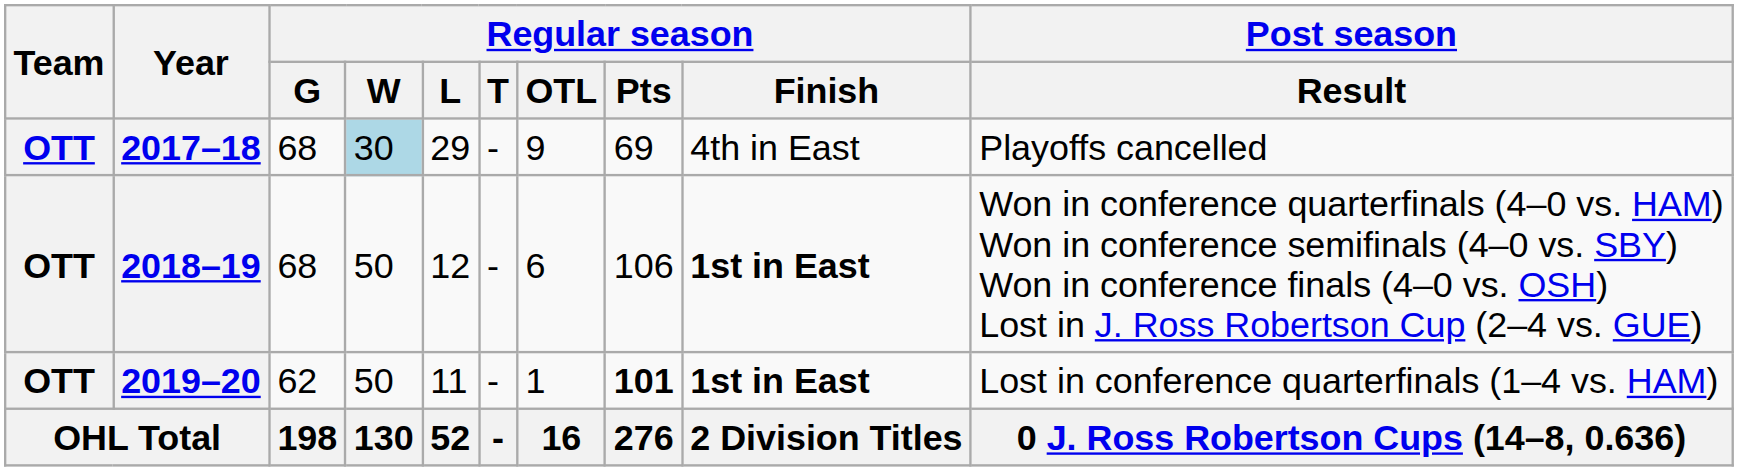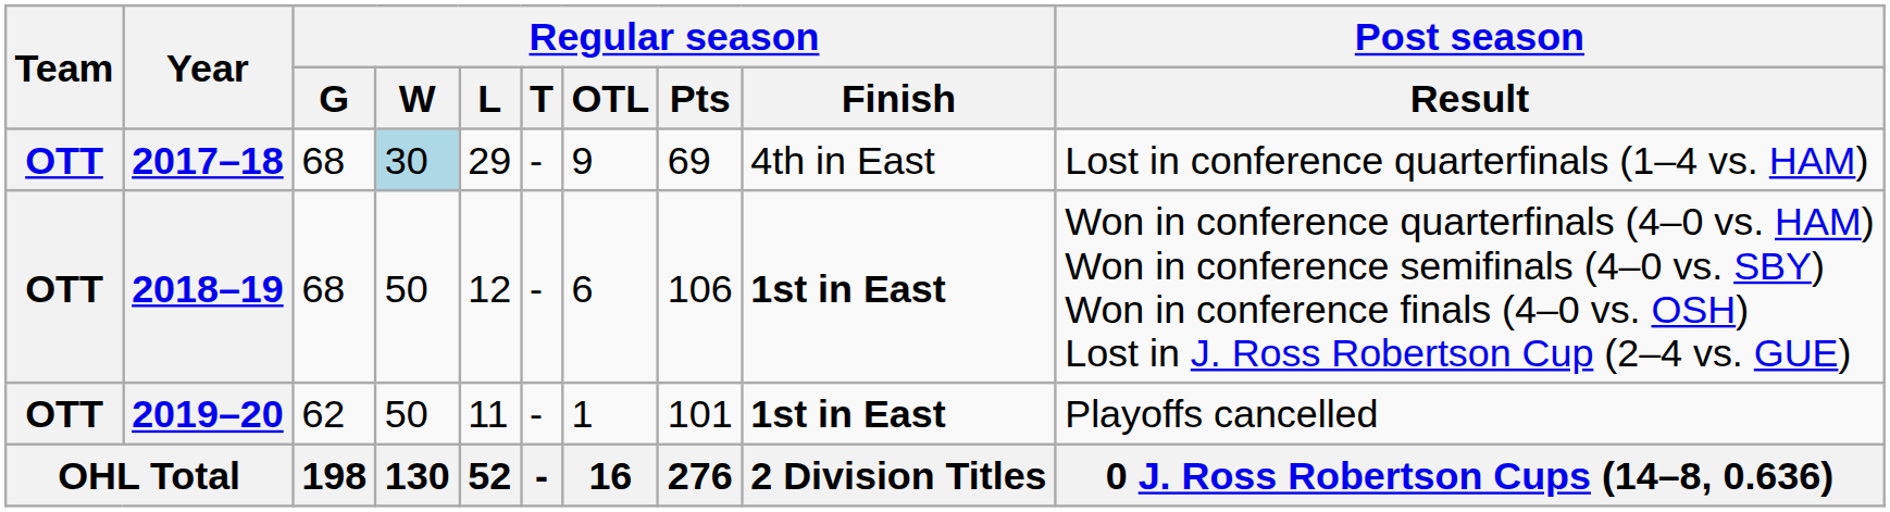2017–18 | Post season / Result: Playoffs cancelled -> Lost in conference quarterfinals (1–4 vs. HAM)
2019–20 | Regular season / Pts: bold -> normal
2019–20 | Post season / Result: Lost in conference quarterfinals (1–4 vs. HAM) -> Playoffs cancelled
